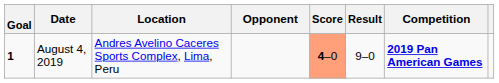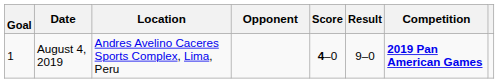August 4, 2019 | Goal: bold -> normal
August 4, 2019 | Score: lightsalmon background -> no background
